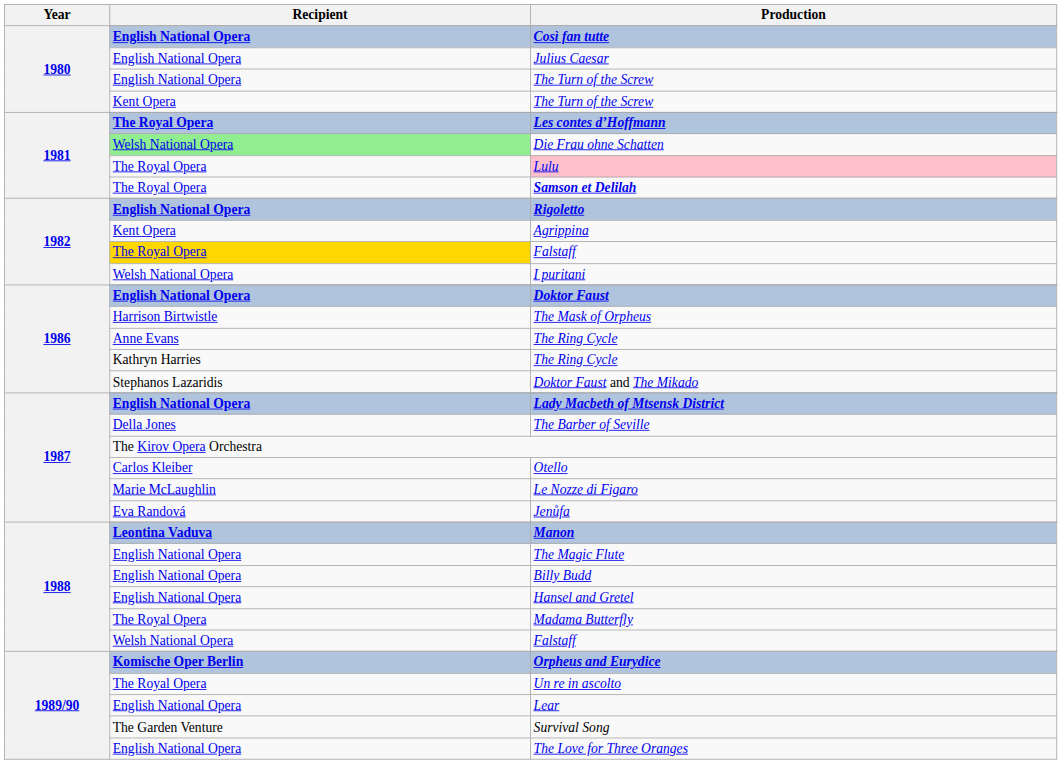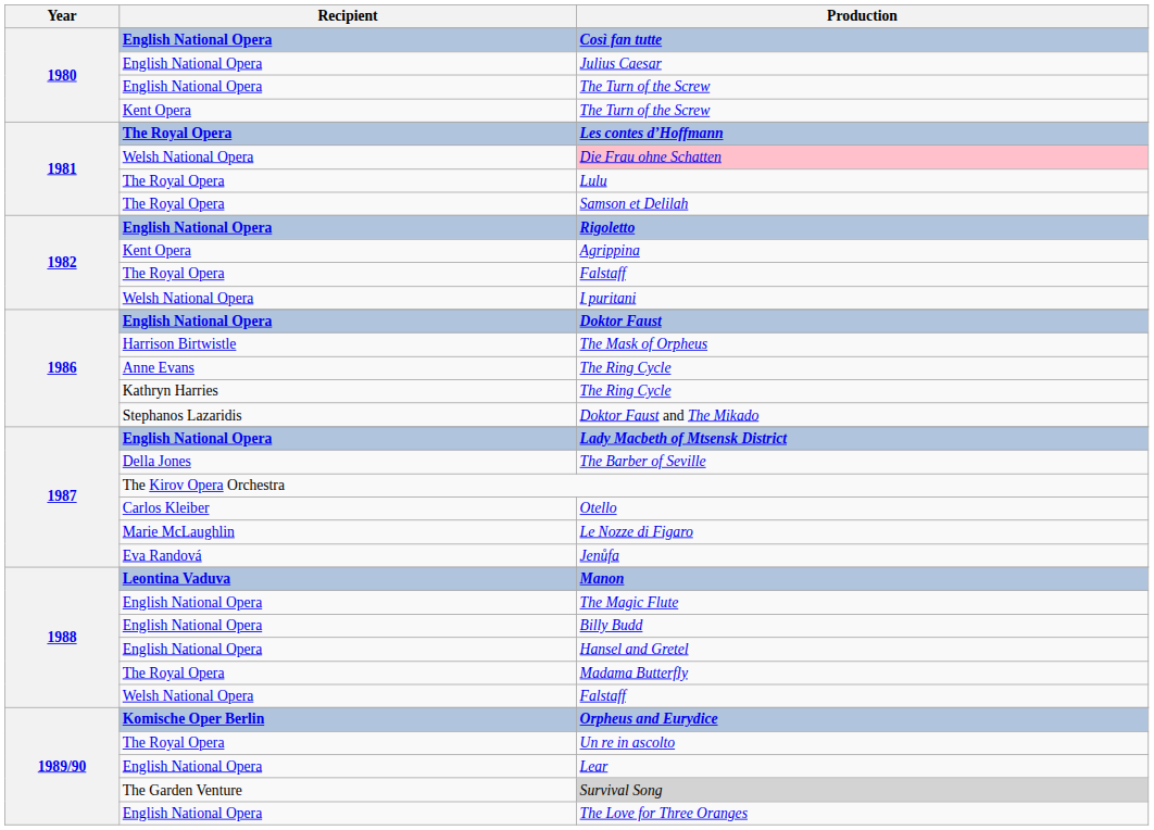Die Frau ohne Schatten | Recipient: lightgreen background -> no background
Die Frau ohne Schatten | Production: no background -> pink background
Lulu | Production: pink background -> no background
Samson et Delilah | Production: bold -> normal
The Royal Opera / Falstaff | Recipient: gold background -> no background
Survival Song | Production: no background -> lightgrey background
